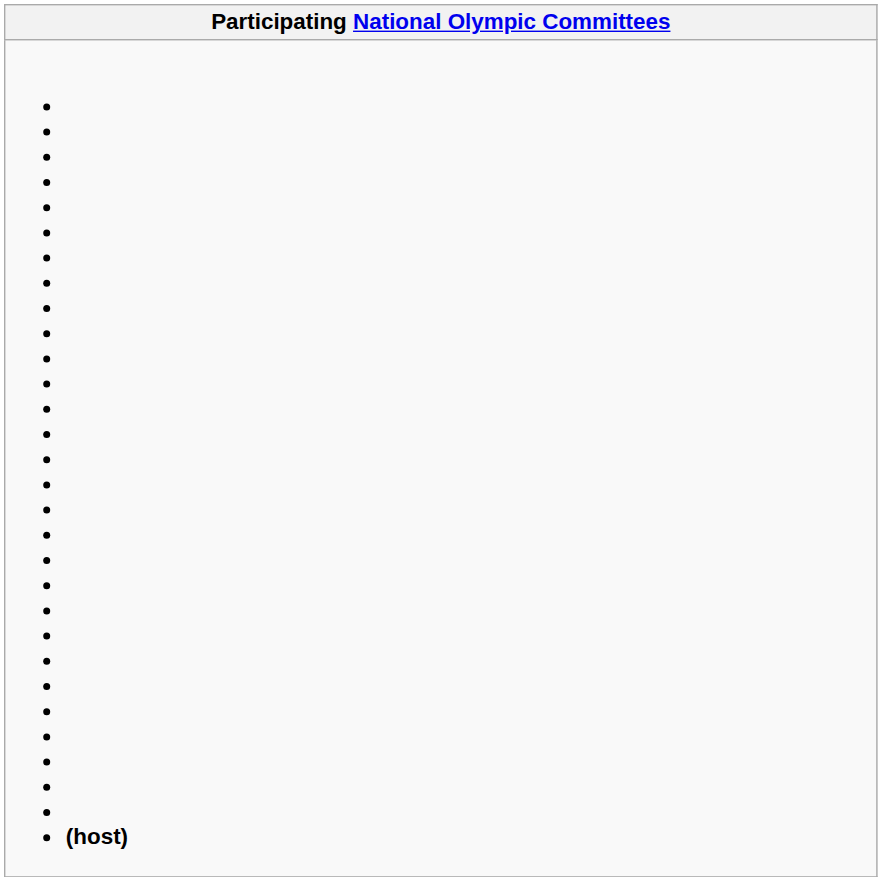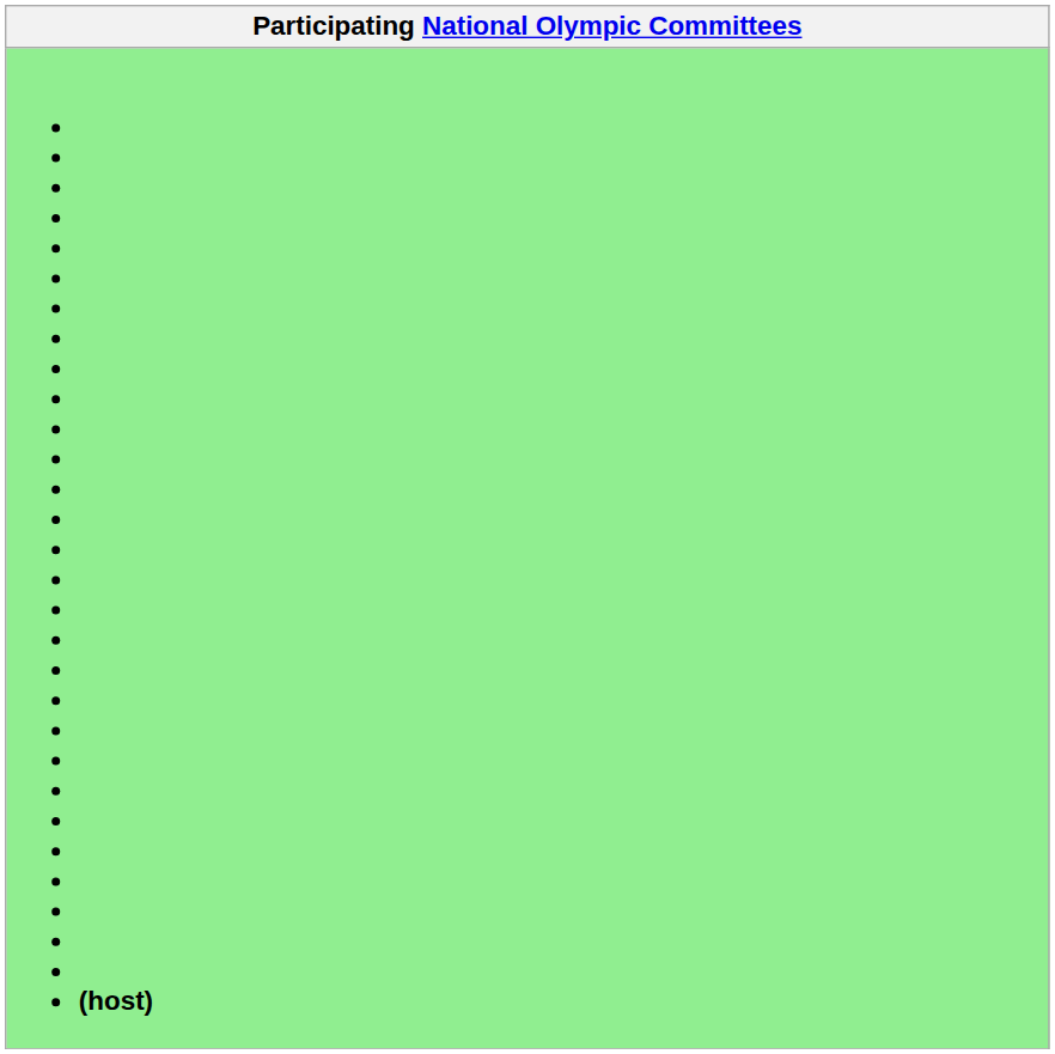row 2 | column 1: no background -> lightgreen background
